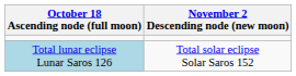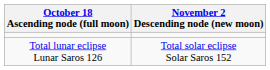row 3 | October 18 Ascending node (full moon): lightblue background -> no background
